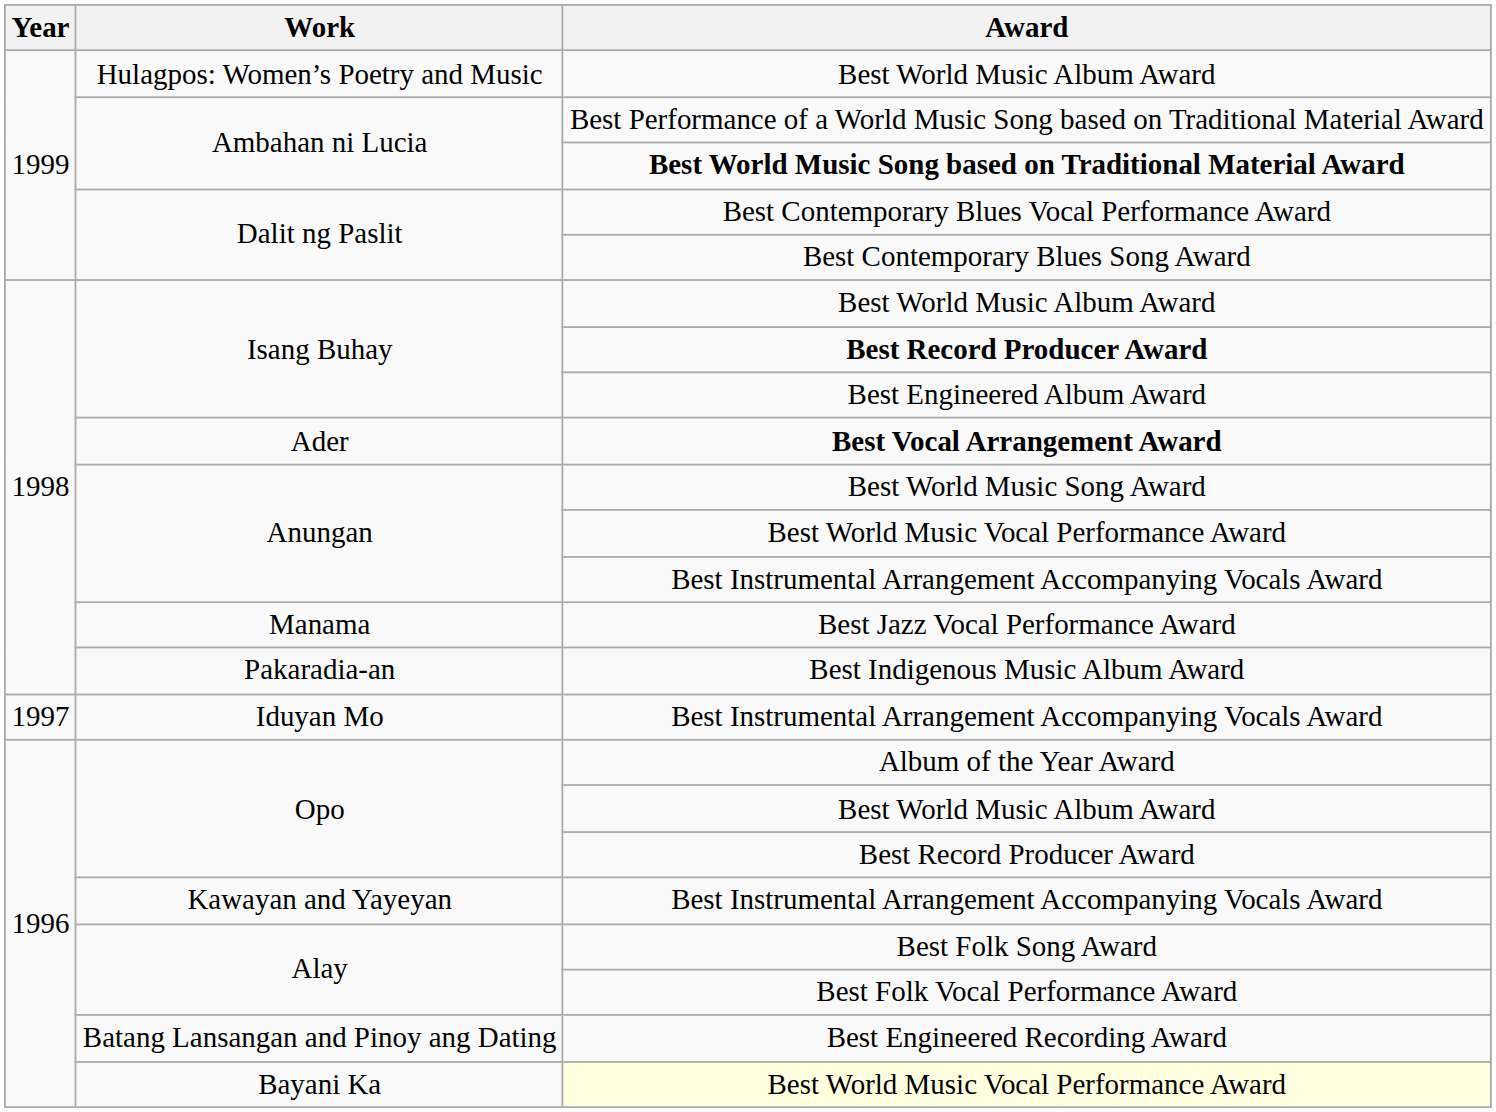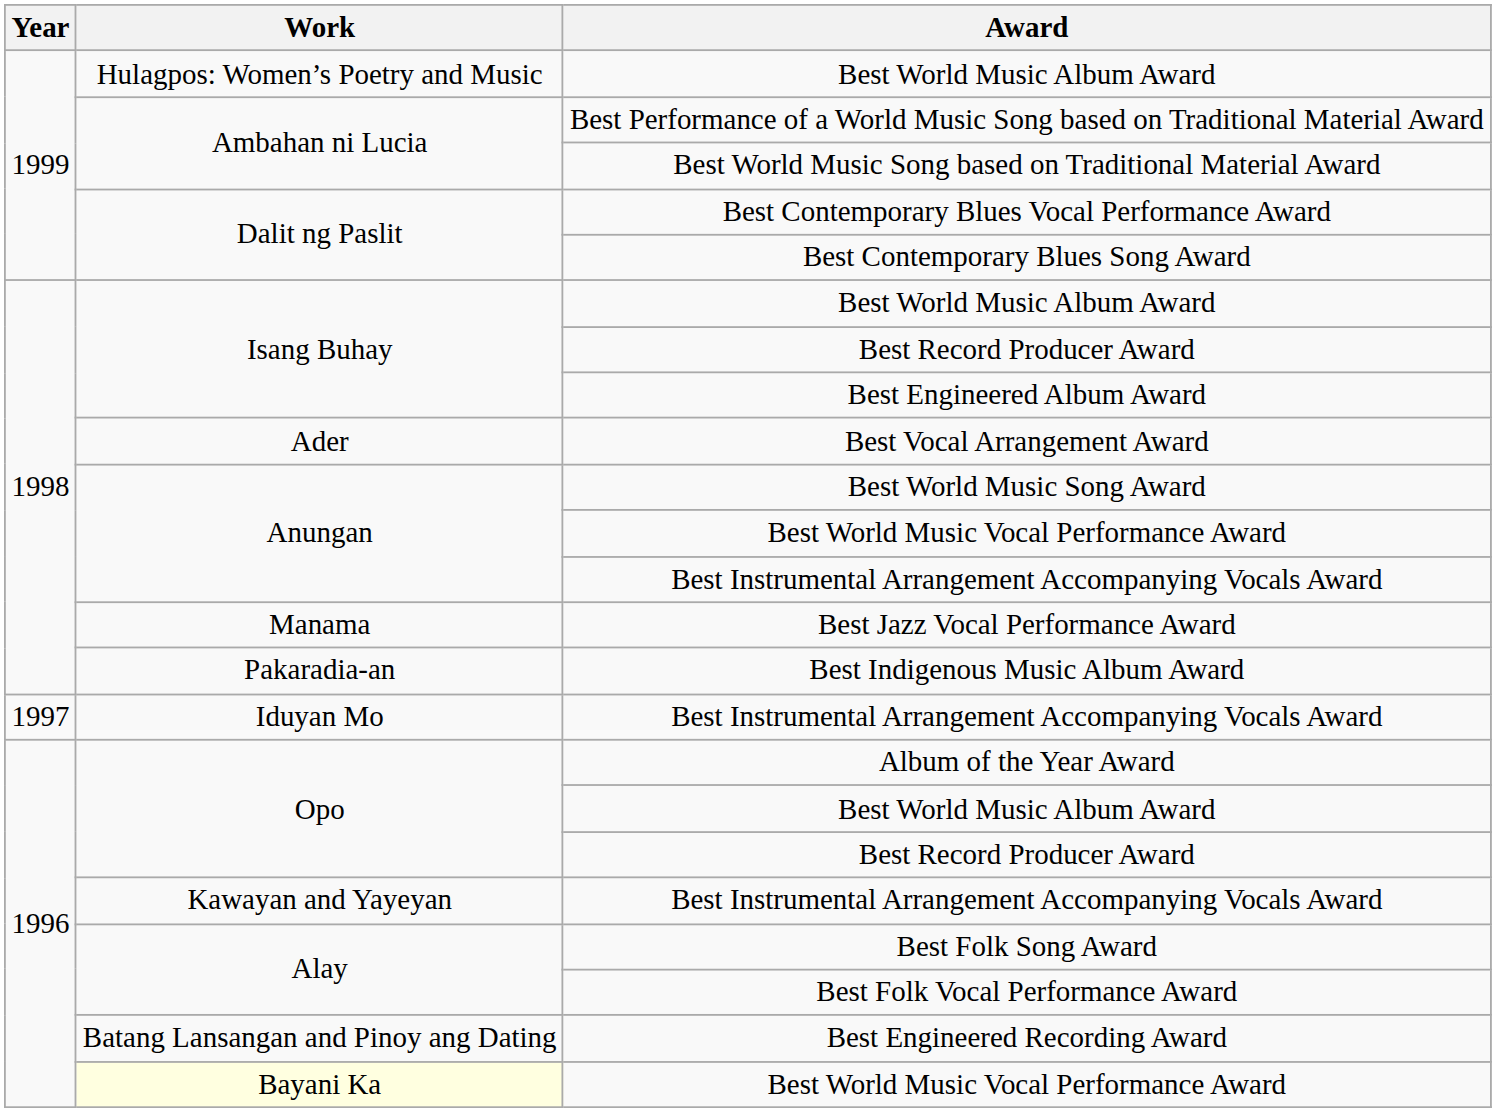Best World Music Song based on Traditional Material Award | Award: bold -> normal
Isang Buhay / Best Record Producer Award | Award: bold -> normal
Best Vocal Arrangement Award | Award: bold -> normal
Bayani Ka / Best World Music Vocal Performance Award | Work: no background -> lightyellow background
Bayani Ka / Best World Music Vocal Performance Award | Award: lightyellow background -> no background
